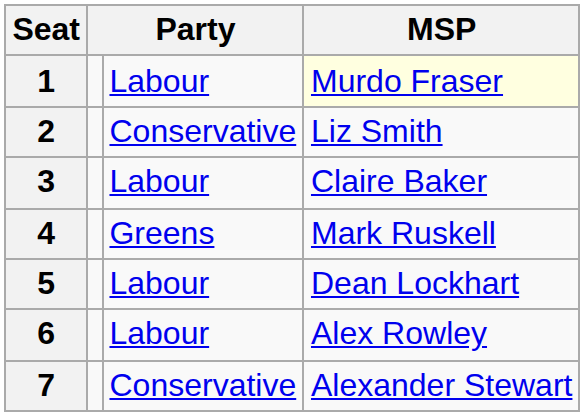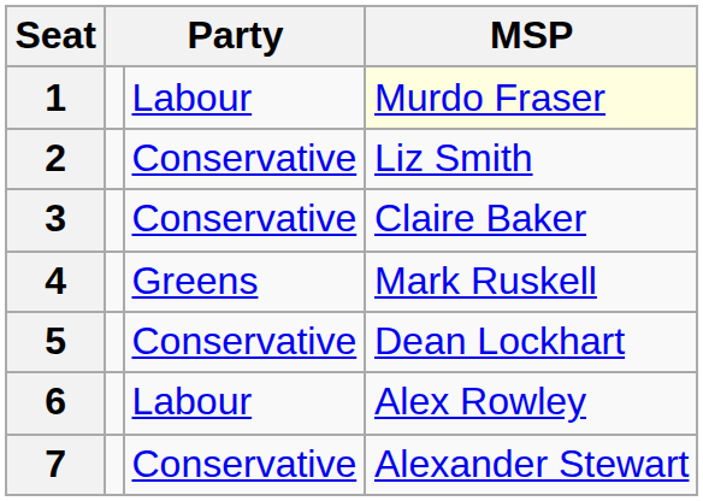3 | column 3: Labour -> Conservative
5 | column 3: Labour -> Conservative
